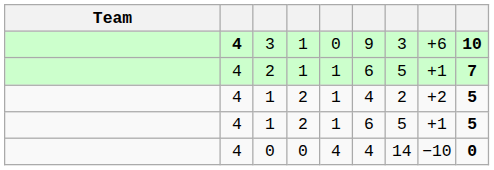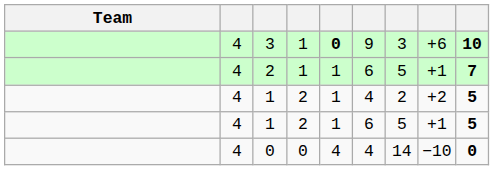row 2 | column 2: bold -> normal
row 2 | column 5: normal -> bold
